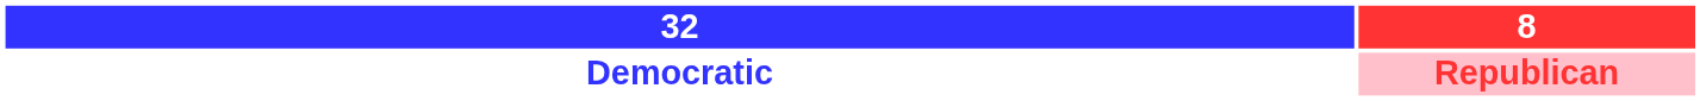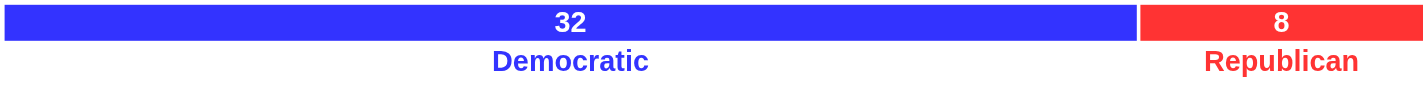Democratic | column 2: pink background -> no background
